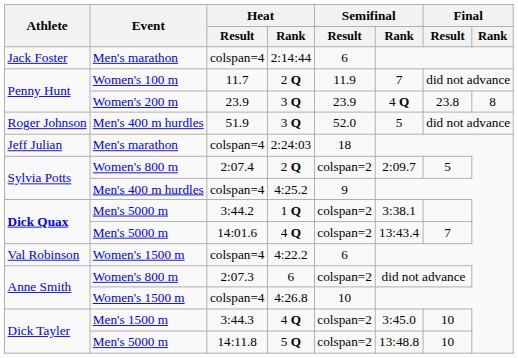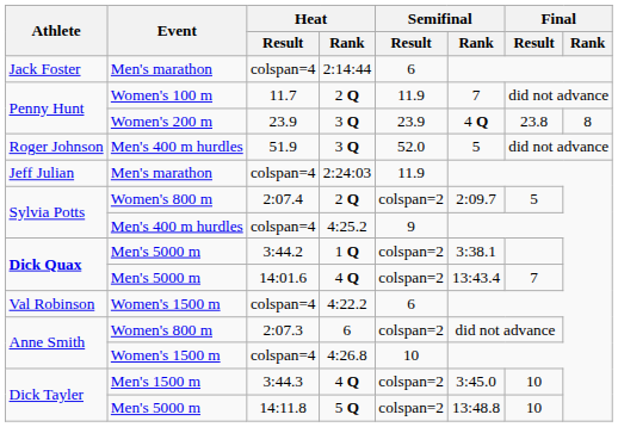2:24:03 | Semifinal / Result: 18 -> 11.9
